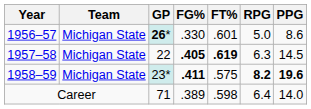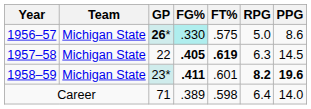1956–57 | FG%: no background -> paleturquoise background
1956–57 | FT%: .601 -> .575
1958–59 | FT%: .575 -> .601
